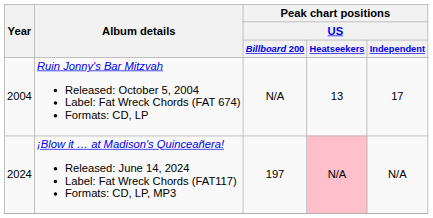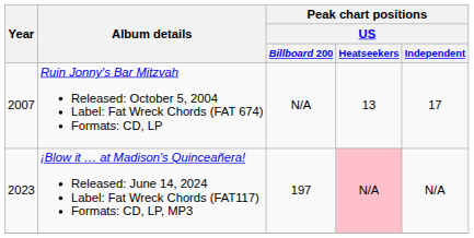row 4 | Year: 2004 -> 2007
row 5 | Year: 2024 -> 2023
